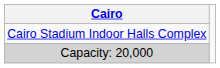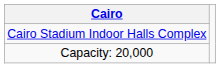Capacity: 20,000 | Cairo: lightgrey background -> no background
